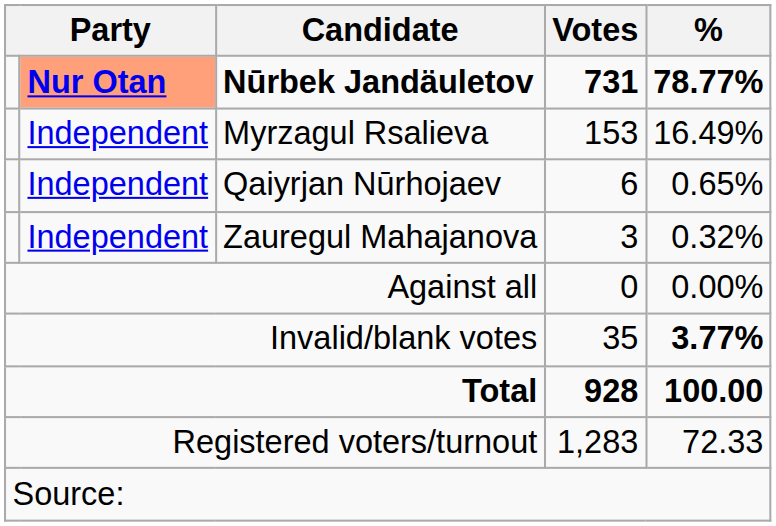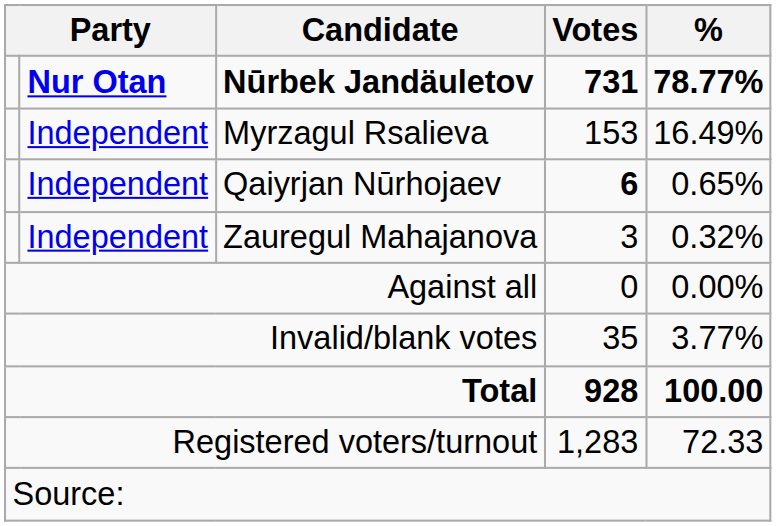Nūrbek Jandäuletov | column 2: lightsalmon background -> no background
Qaiyrjan Nūrhojaev | Votes: normal -> bold
Invalid/blank votes | %: bold -> normal
